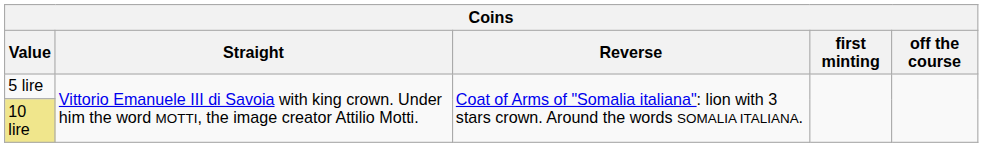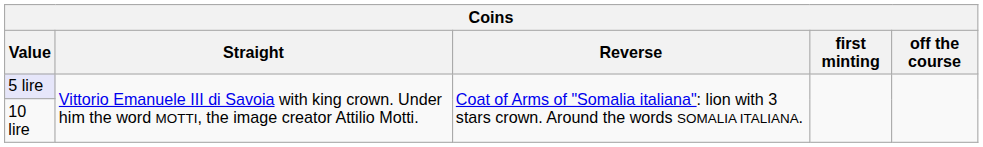5 lire | Value: no background -> lavender background
10 lire | Value: khaki background -> no background
